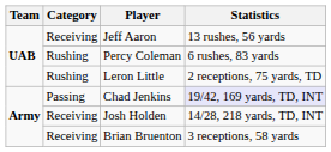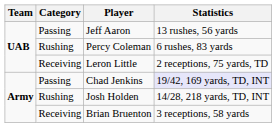Jeff Aaron | Category: Receiving -> Passing
Leron Little | Category: Rushing -> Receiving
Josh Holden | Category: Receiving -> Rushing
